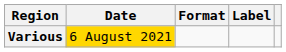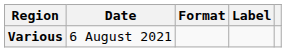Various | Date: gold background -> no background
